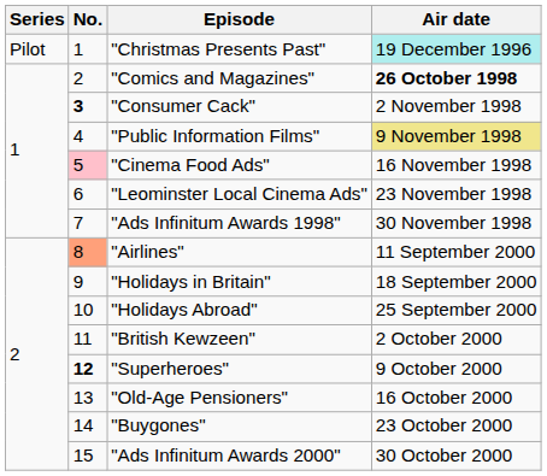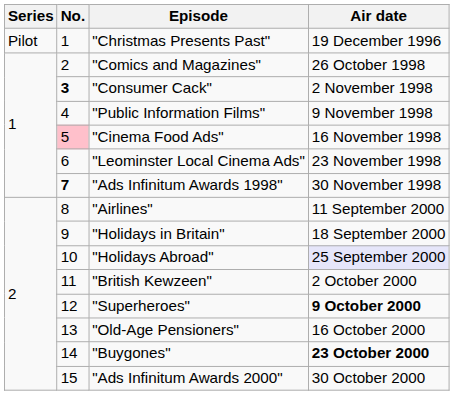"Christmas Presents Past" | Air date: paleturquoise background -> no background
"Comics and Magazines" | Air date: bold -> normal
"Public Information Films" | Air date: khaki background -> no background
"Ads Infinitum Awards 1998" | No.: normal -> bold
"Airlines" | No.: lightsalmon background -> no background
"Holidays Abroad" | Air date: no background -> lavender background
"Superheroes" | No.: bold -> normal
"Superheroes" | Air date: normal -> bold
"Buygones" | Air date: normal -> bold
